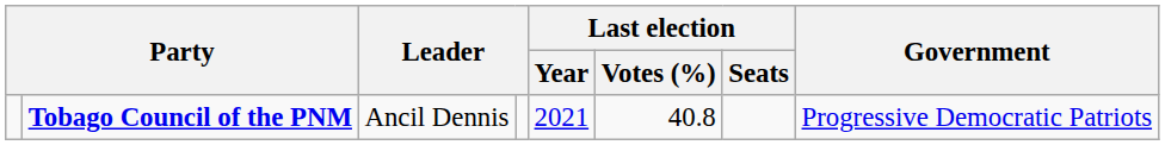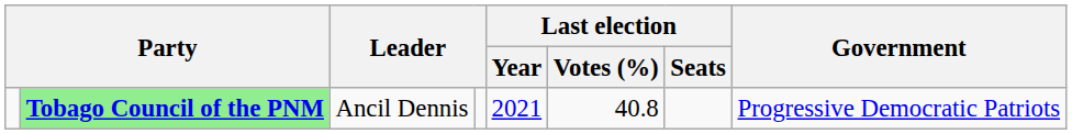Tobago Council of the PNM | column 2: no background -> lightgreen background
